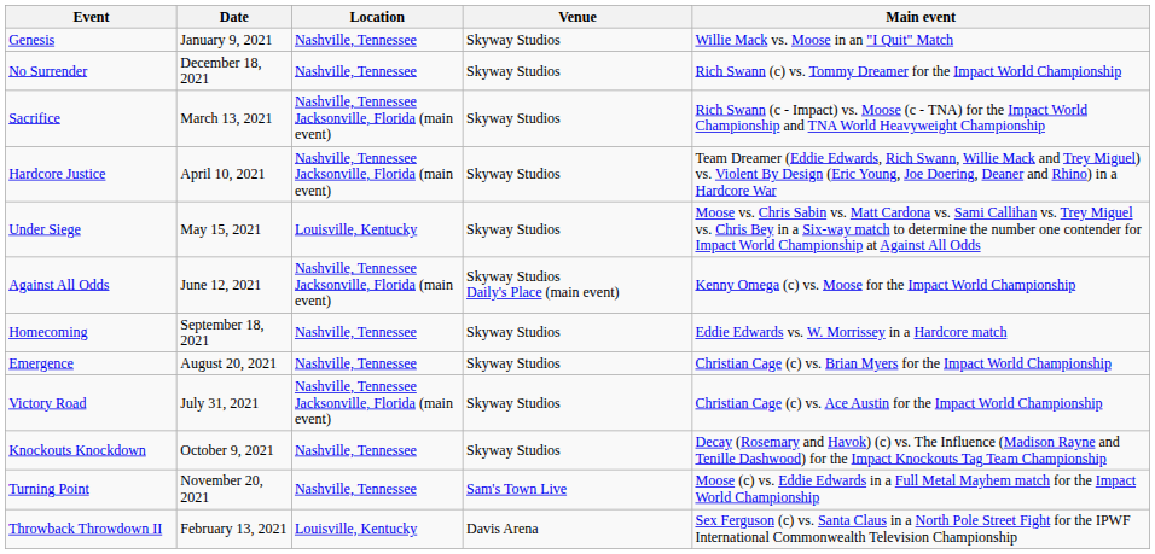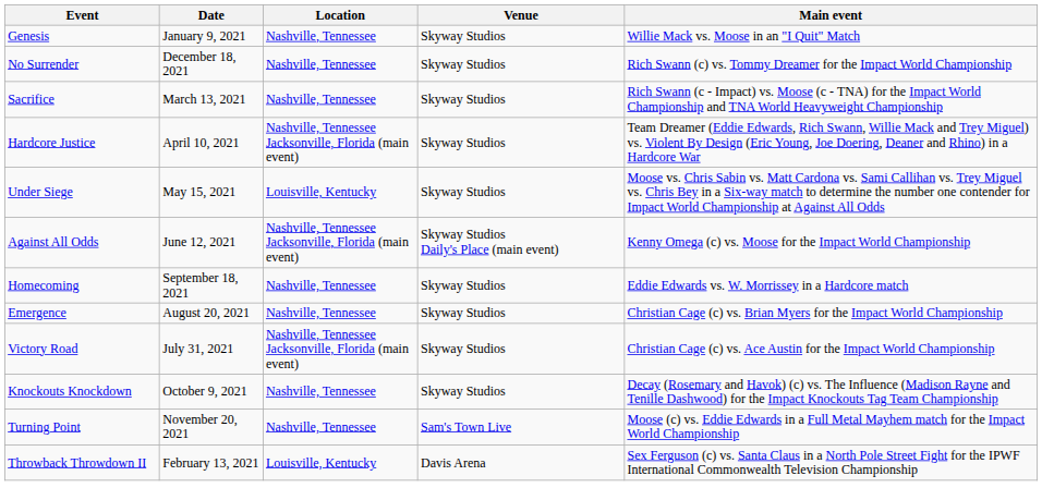Sacrifice | Location: Nashville, Tennessee Jacksonville, Florida (main event) -> Nashville, Tennessee
